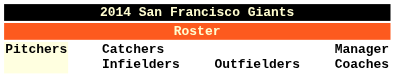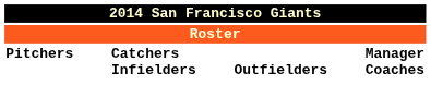Pitchers | column 1: lightyellow background -> no background
